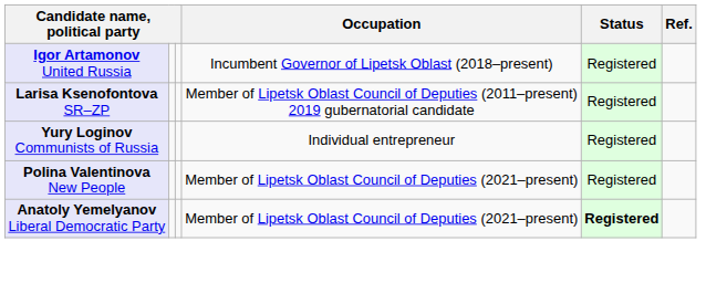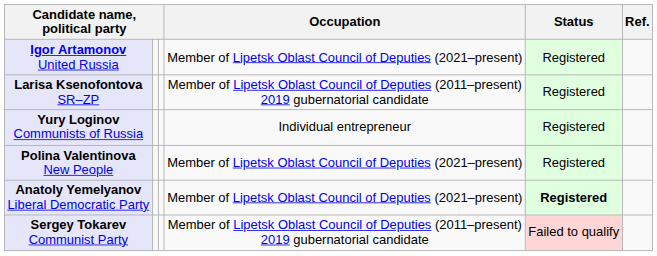Igor Artamonov United Russia | Occupation: Incumbent Governor of Lipetsk Oblast (2018–present) -> Member of Lipetsk Oblast Council of Deputies (2021–present)
+ row: Sergey Tokarev Communist Party | Member of Lipetsk Oblast Council of Deputies (2011–present) 2019 gubernatorial candidate | Failed to qualify
